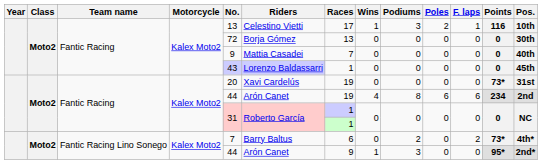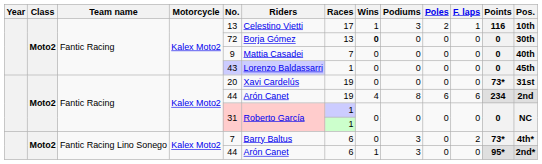row 3 | Wins: normal -> bold
row 10 | Podiums: 2 -> 3
row 11 | Races: 9 -> 6
